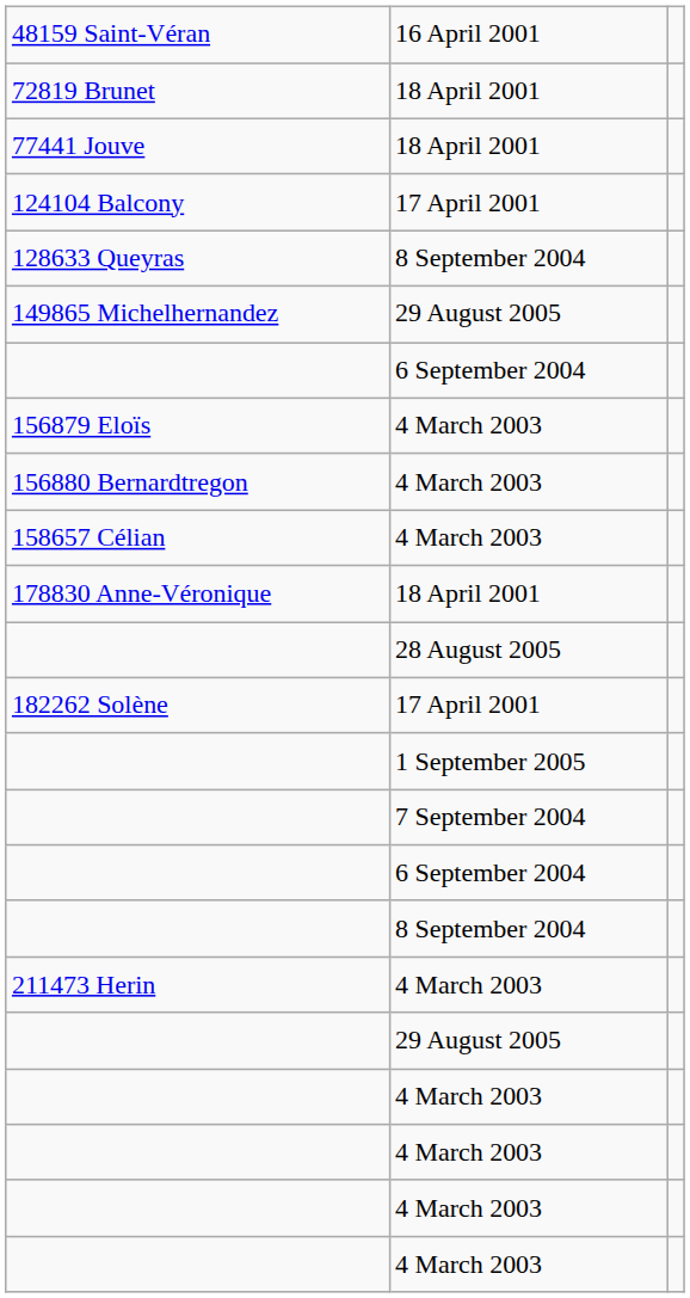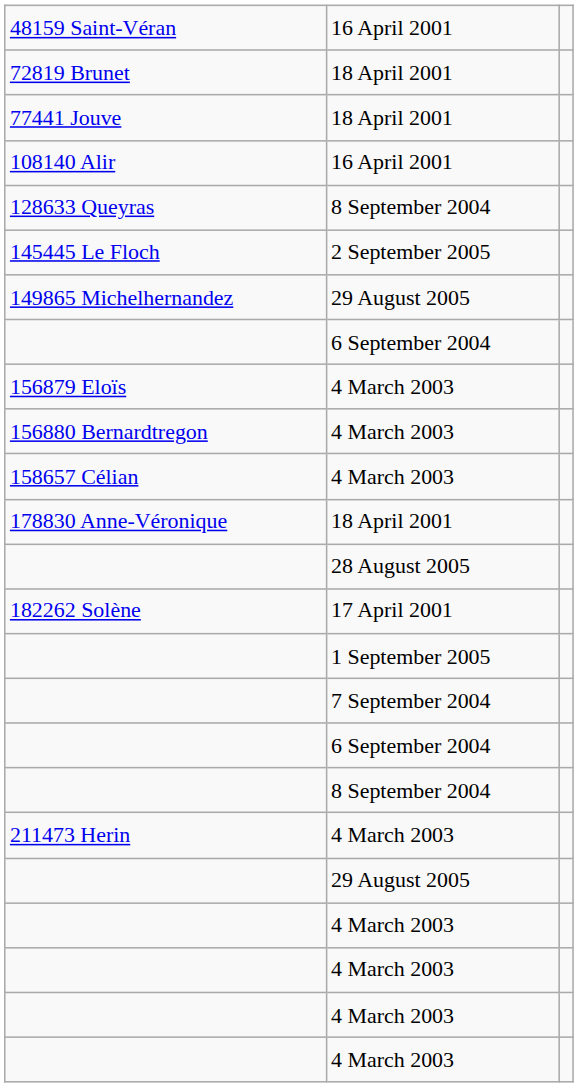+ row: 108140 Alir | 16 April 2001
- row: 124104 Balcony | 17 April 2001
+ row: 145445 Le Floch | 2 September 2005
